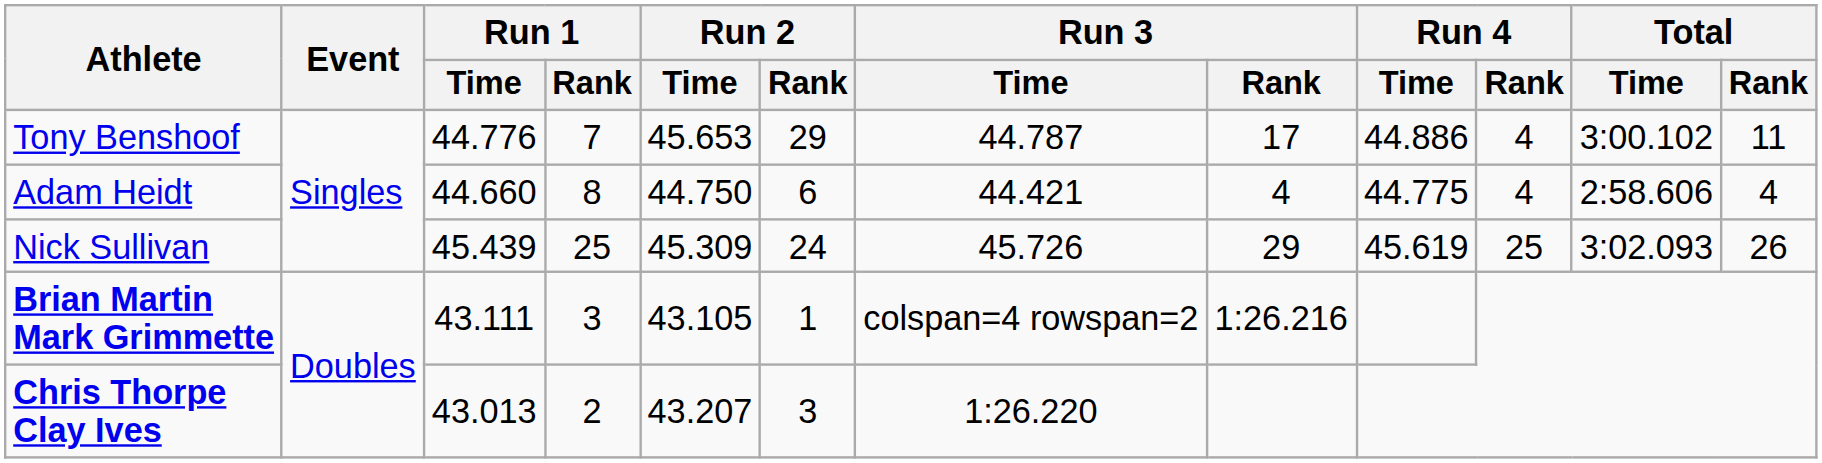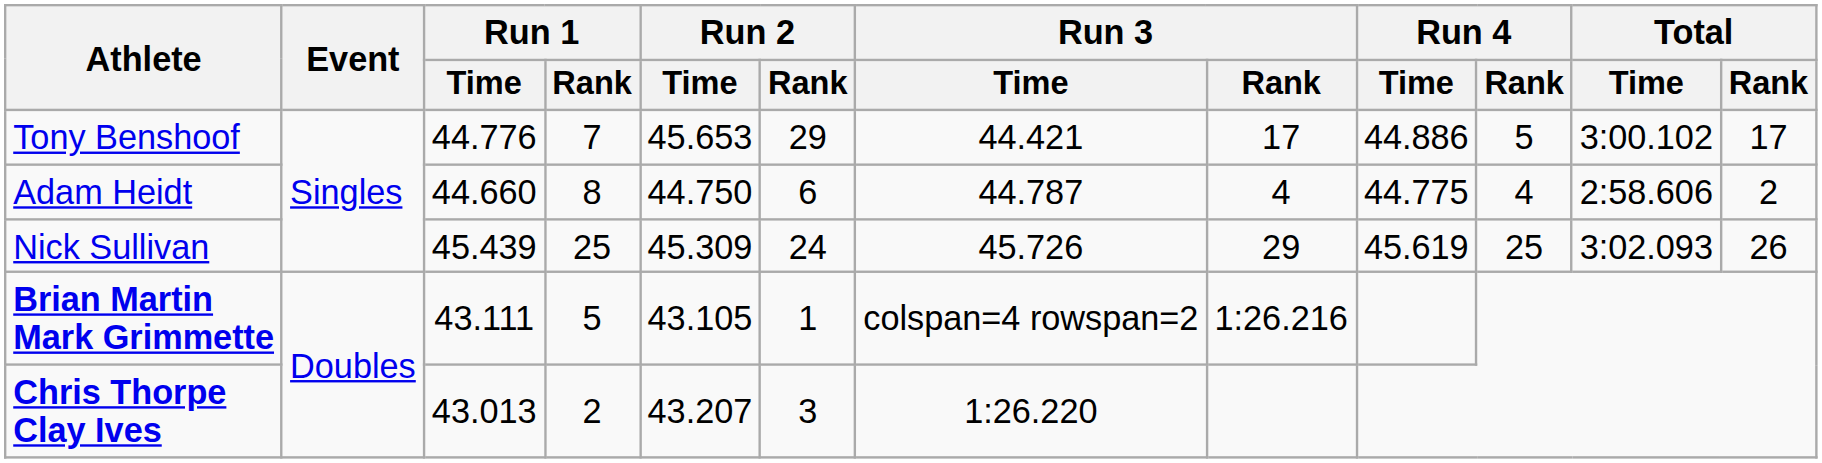Tony Benshoof | Run 3 / Time: 44.787 -> 44.421
Tony Benshoof | Run 4 / Rank: 4 -> 5
Tony Benshoof | Total / Rank: 11 -> 17
Adam Heidt | Run 3 / Time: 44.421 -> 44.787
Adam Heidt | Total / Rank: 4 -> 2
Brian Martin Mark Grimmette | Run 1 / Rank: 3 -> 5
